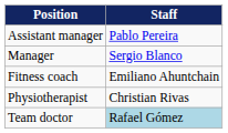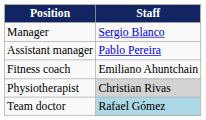rows swapped: Manager <-> Assistant manager
Physiotherapist | Staff: no background -> lightgrey background
